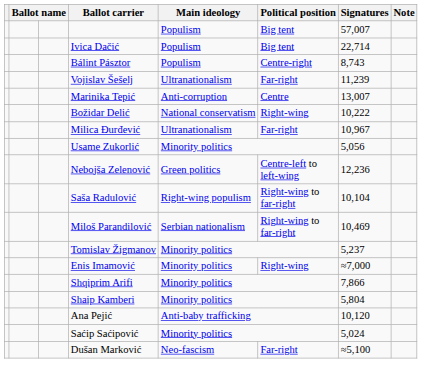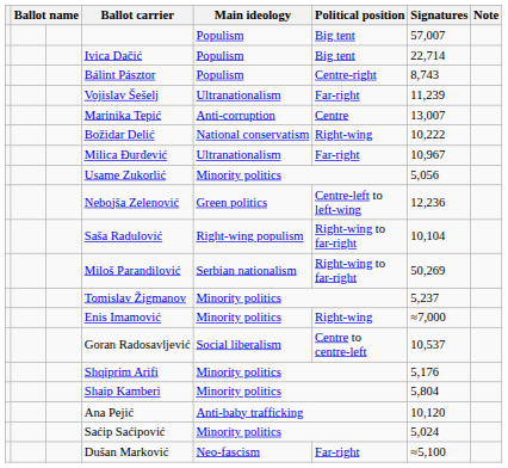Miloš Parandilović | Signatures: 10,469 -> 50,269
+ row: Goran Radosavljević | Social liberalism | Centre to centre-left | 10,537
Shqiprim Arifi | Signatures: 7,866 -> 5,176
